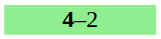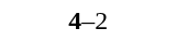row 1 | column 1: lightgreen background -> no background
